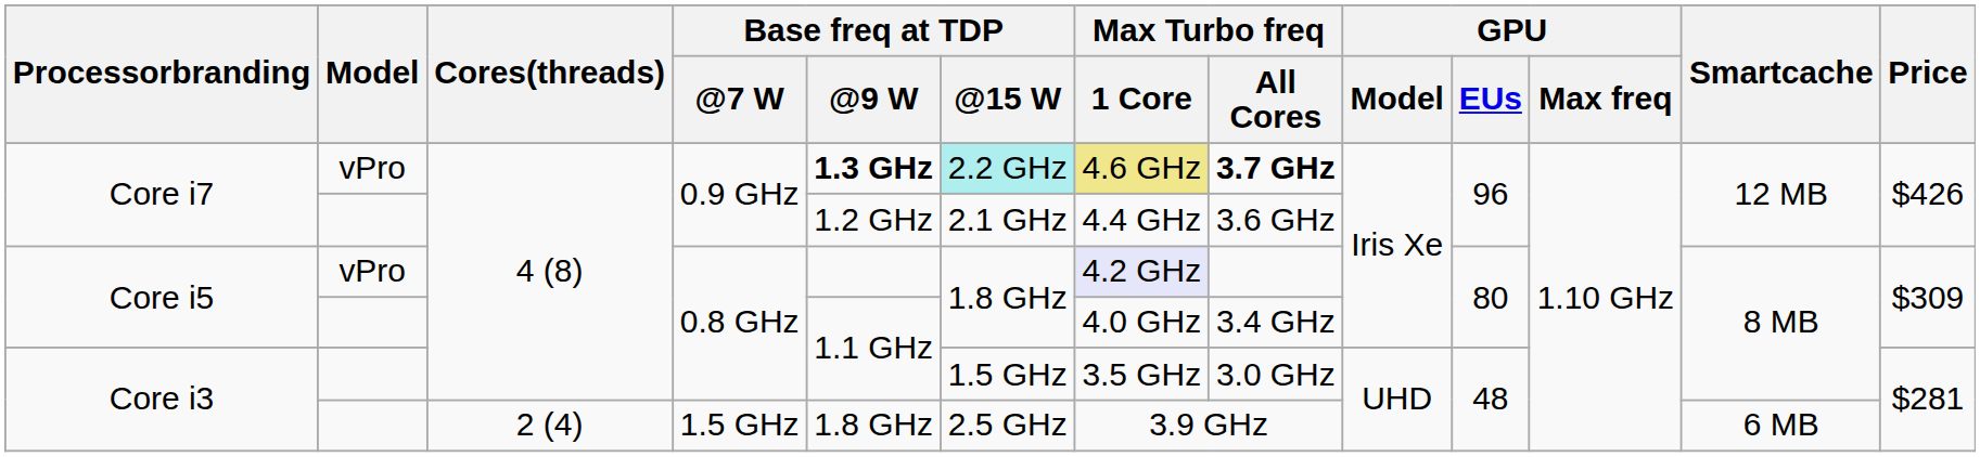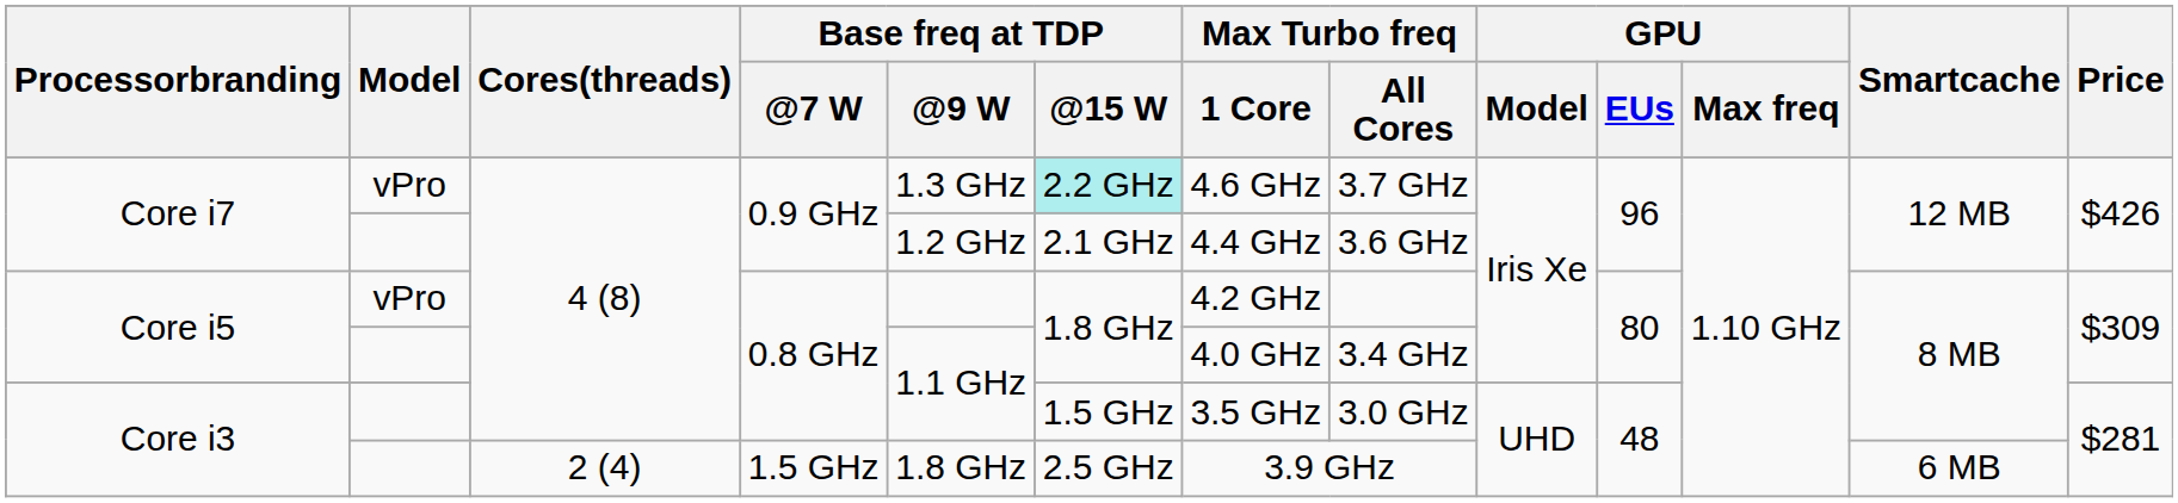Core i7 / vPro | Base freq at TDP / @9 W: bold -> normal
Core i7 / vPro | Max Turbo freq / 1 Core: khaki background -> no background
Core i7 / vPro | Max Turbo freq / All Cores: bold -> normal
Core i5 / vPro | Max Turbo freq / 1 Core: lavender background -> no background
